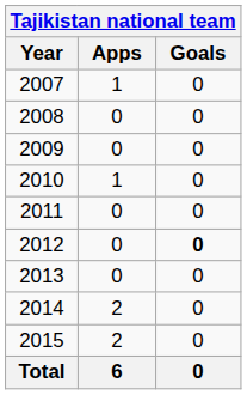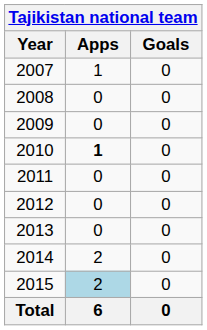2010 | Apps: normal -> bold
2012 | Goals: bold -> normal
2015 | Apps: no background -> lightblue background
